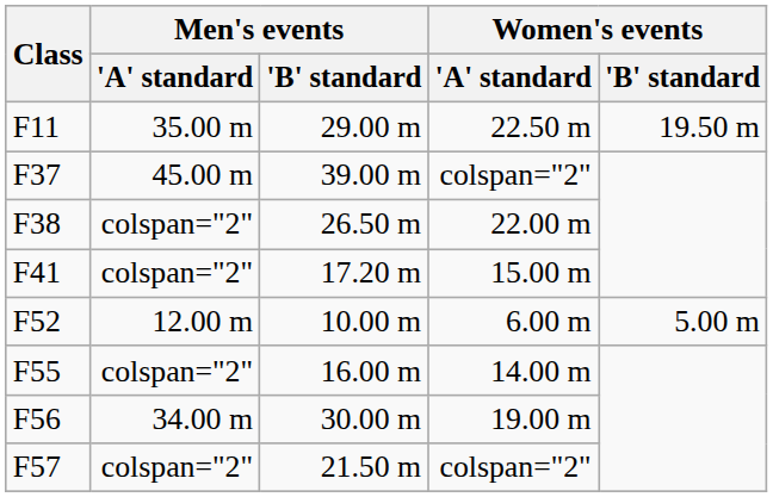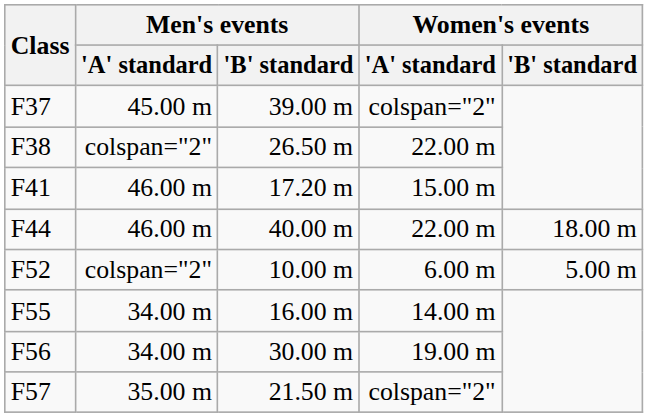- row: F11 | 35.00 m | 29.00 m | 22.50 m | 19.50 m
F41 | Men's events / 'A' standard: colspan="2" -> 46.00 m
+ row: F44 | 46.00 m | 40.00 m | 22.00 m | 18.00 m
F52 | Men's events / 'A' standard: 12.00 m -> colspan="2"
F55 | Men's events / 'A' standard: colspan="2" -> 34.00 m
F57 | Men's events / 'A' standard: colspan="2" -> 35.00 m
